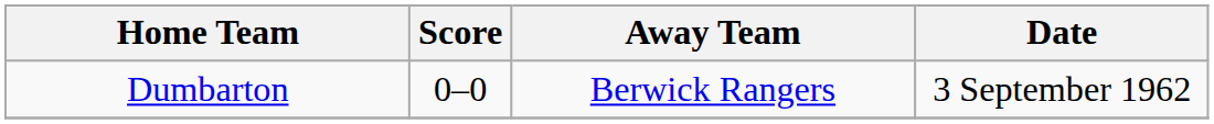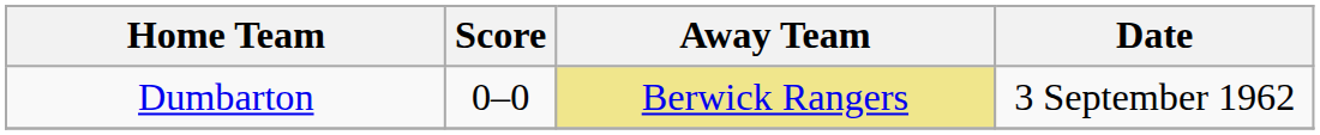Dumbarton | Away Team: no background -> khaki background
